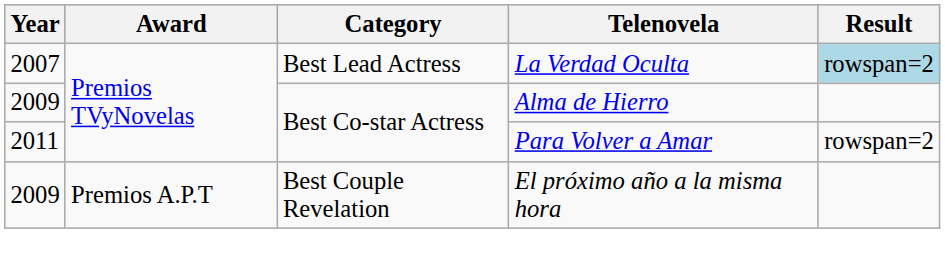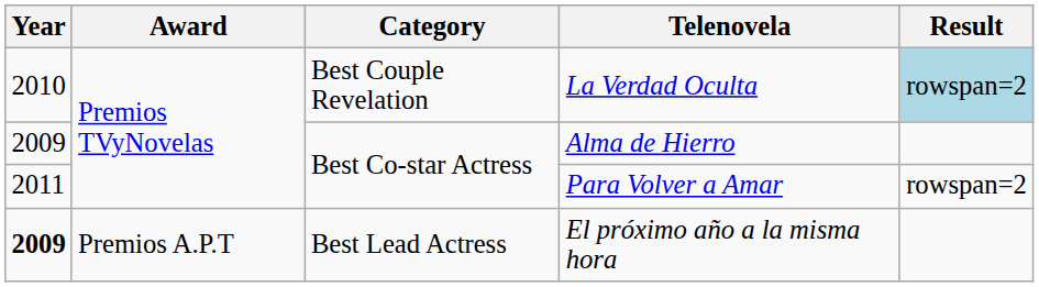La Verdad Oculta | Year: 2007 -> 2010
La Verdad Oculta | Category: Best Lead Actress -> Best Couple Revelation
El próximo año a la misma hora | Year: normal -> bold
El próximo año a la misma hora | Category: Best Couple Revelation -> Best Lead Actress
